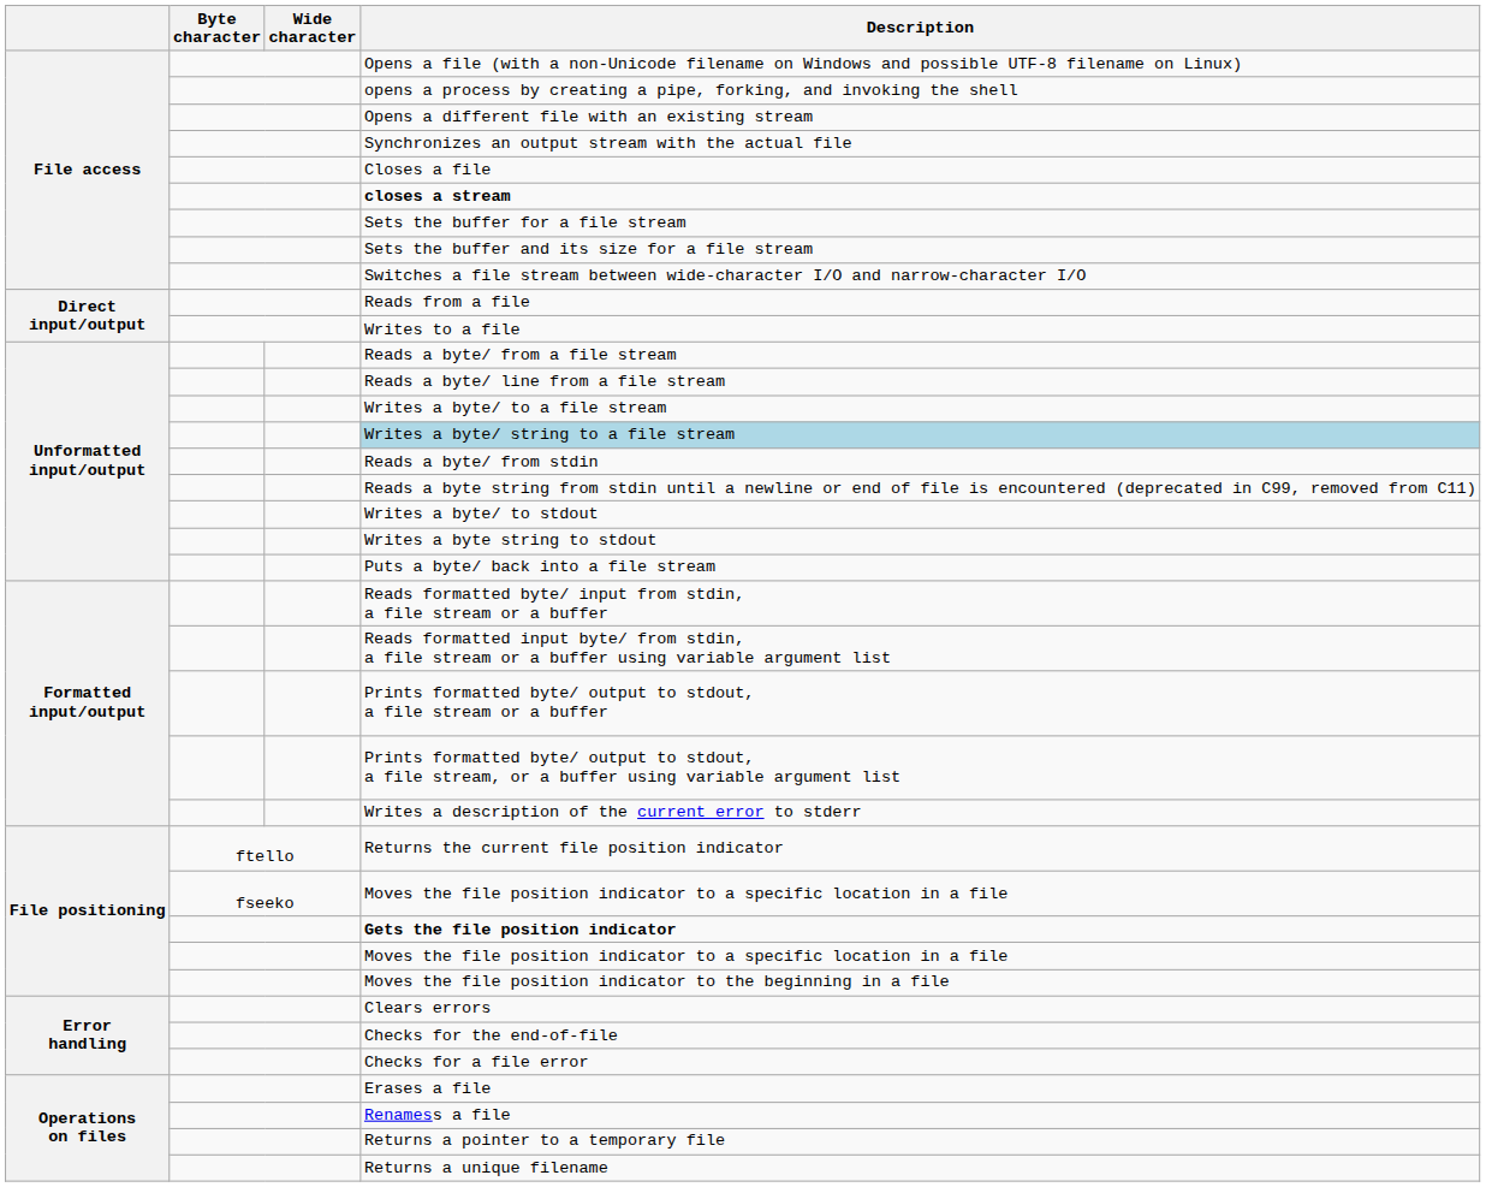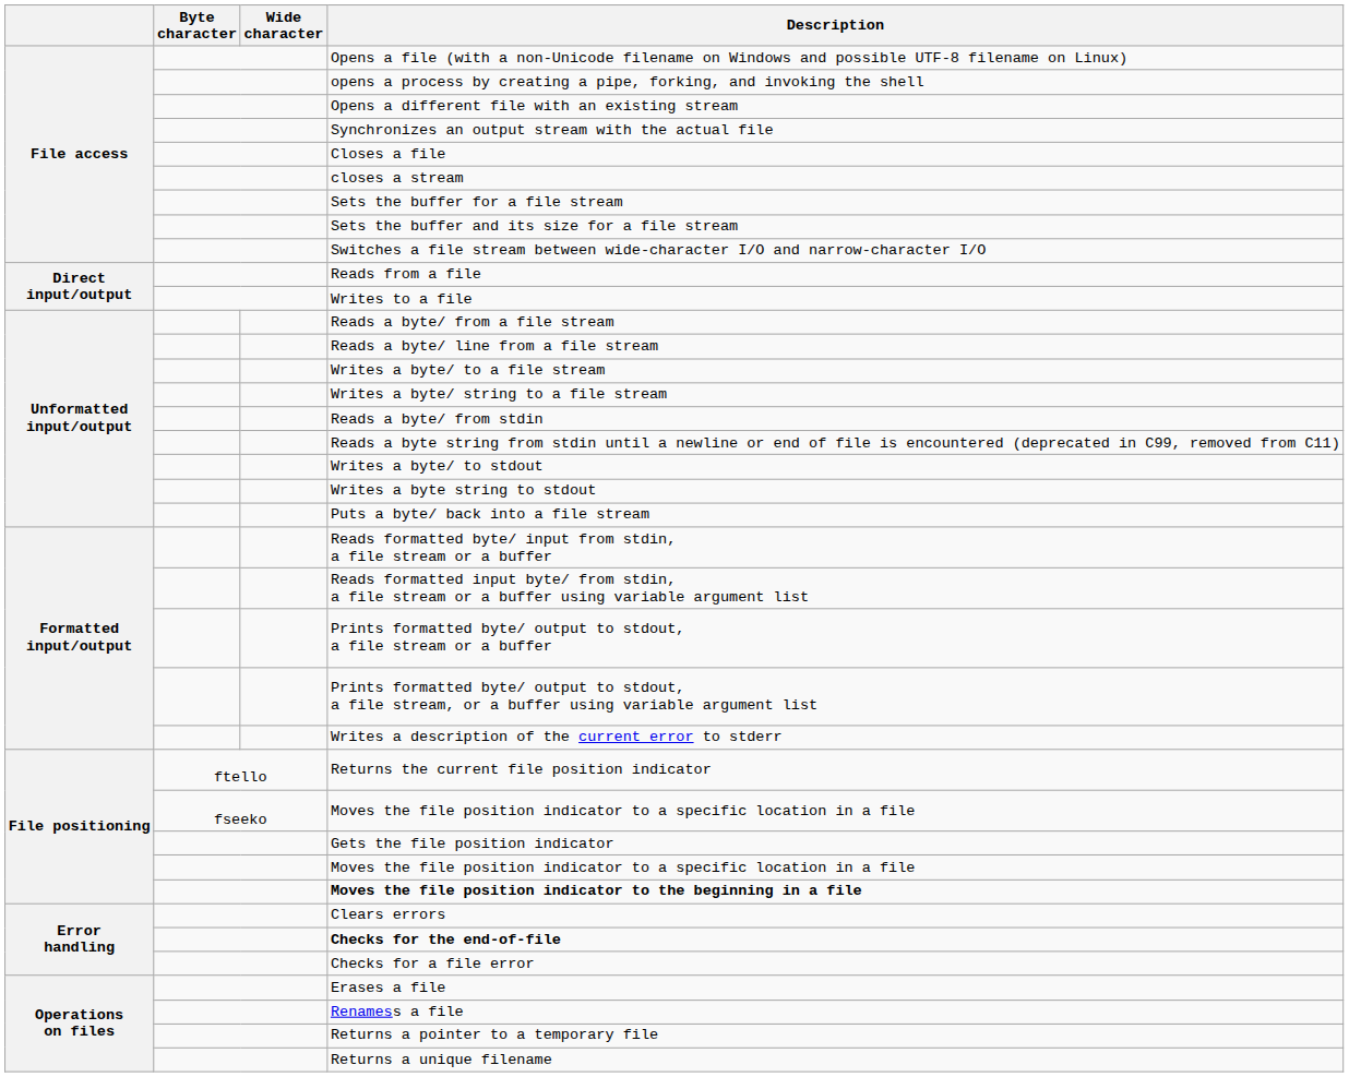closes a stream | Description: bold -> normal
Writes a byte/ string to a file stream | Description: lightblue background -> no background
Gets the file position indicator | Description: bold -> normal
Moves the file position indicator to the beginning in a file | Description: normal -> bold
Checks for the end-of-file | Description: normal -> bold
